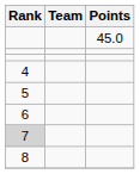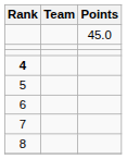4 | Rank: normal -> bold
7 | Rank: lightgrey background -> no background
